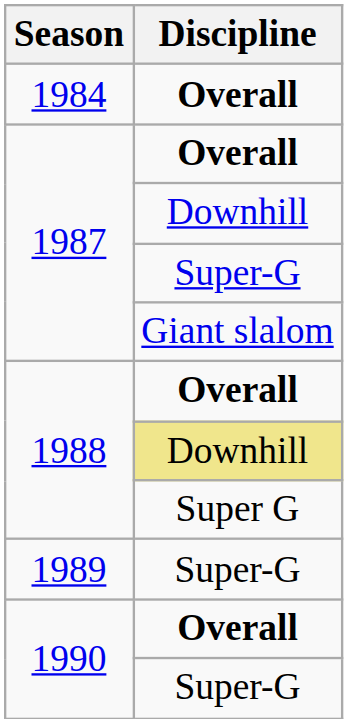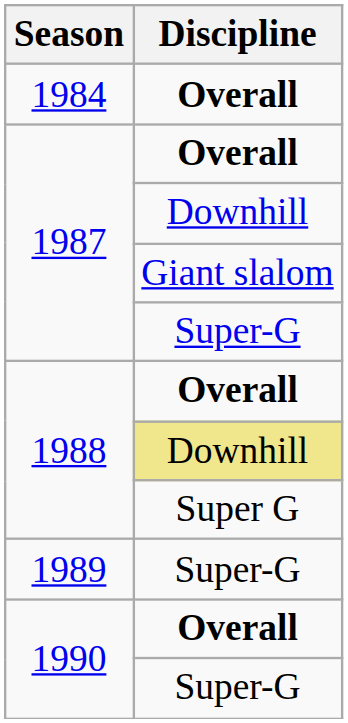row 5 | Discipline: Super-G -> Giant slalom
row 6 | Discipline: Giant slalom -> Super-G
